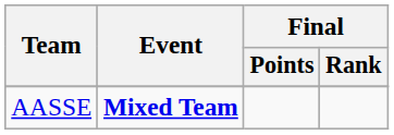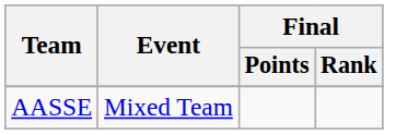AASSE | Event: bold -> normal
